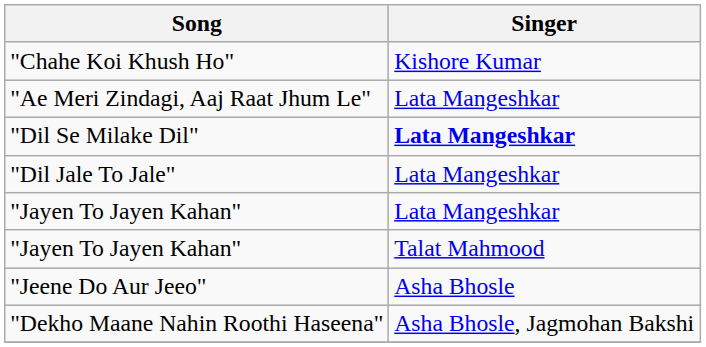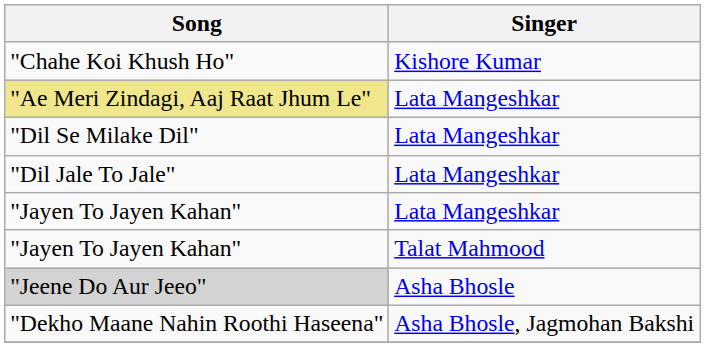row 3 | Song: no background -> khaki background
row 4 | Singer: bold -> normal
row 8 | Song: no background -> lightgrey background
